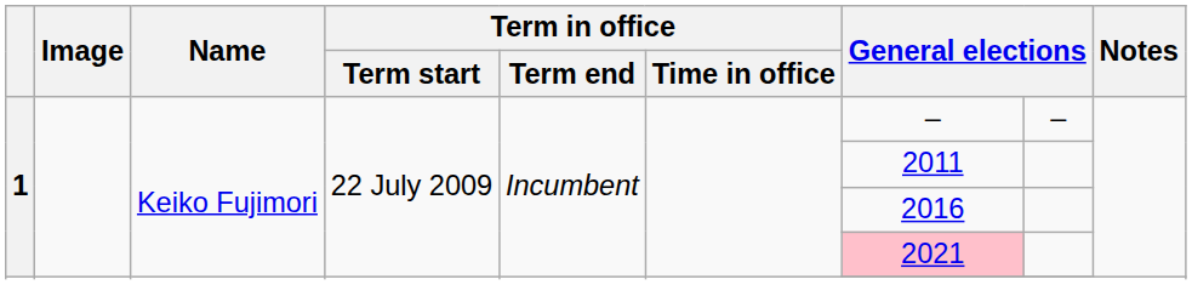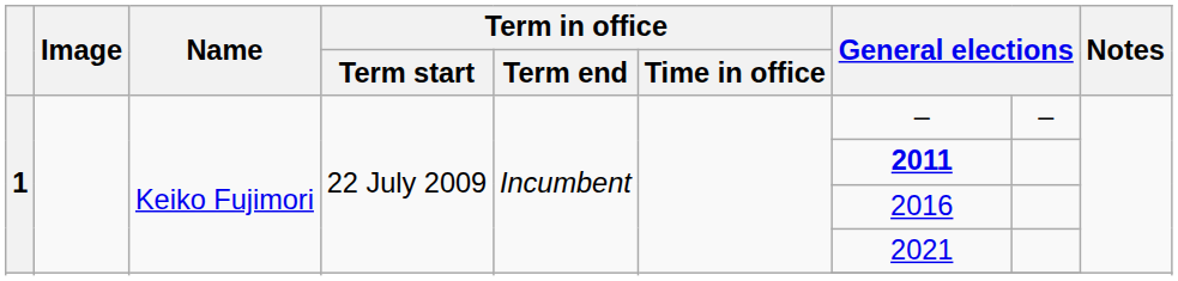row 4 | column 7: normal -> bold
row 6 | column 7: pink background -> no background
